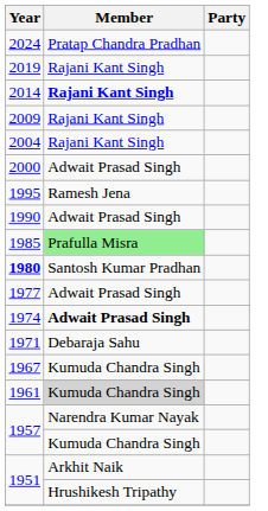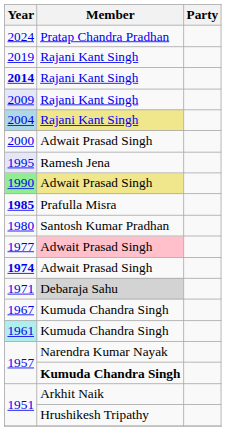2014 | Year: normal -> bold
2014 | Member: bold -> normal
2009 | Year: no background -> lavender background
2004 | Year: no background -> lightblue background
2004 | Member: no background -> khaki background
1995 | Year: no background -> lavender background
1990 | Year: no background -> lightgreen background
1990 | Member: no background -> khaki background
1985 | Year: normal -> bold
1985 | Member: lightgreen background -> no background
1980 | Year: bold -> normal
1977 | Member: no background -> pink background
1974 | Year: normal -> bold
1974 | Member: bold -> normal
1971 | Member: no background -> lightgrey background
1961 | Year: no background -> paleturquoise background
1961 | Member: lightgrey background -> no background
1957 / Kumuda Chandra Singh | Member: normal -> bold
